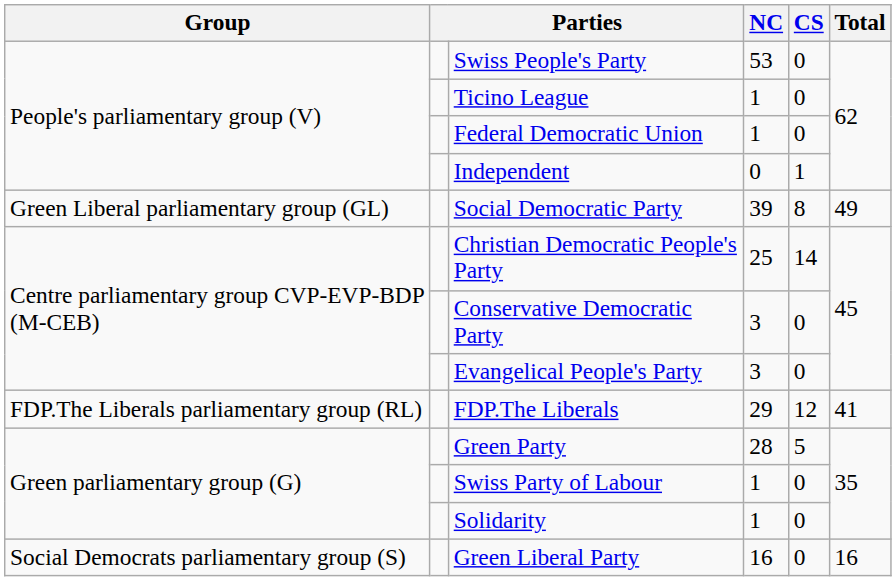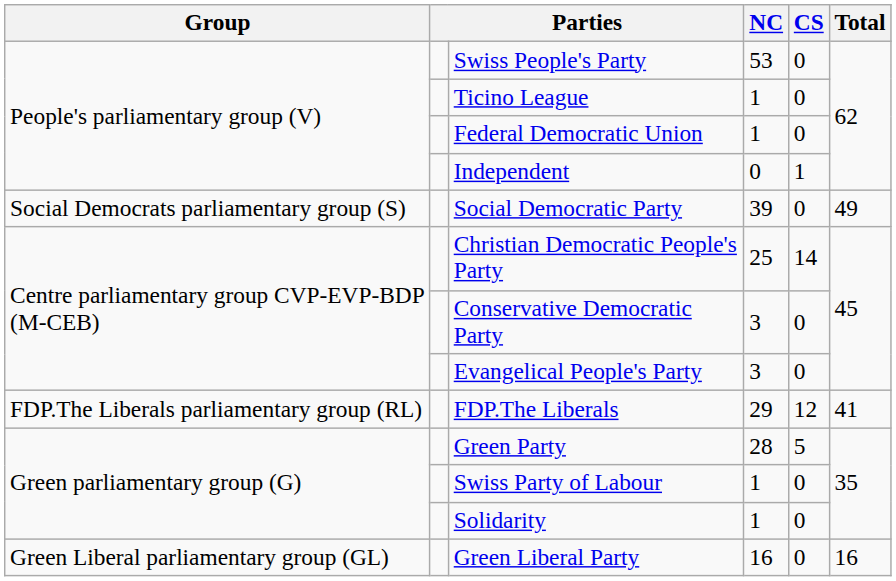Social Democratic Party | Group: Green Liberal parliamentary group (GL) -> Social Democrats parliamentary group (S)
Social Democratic Party | CS: 8 -> 0
Green Liberal Party | Group: Social Democrats parliamentary group (S) -> Green Liberal parliamentary group (GL)
